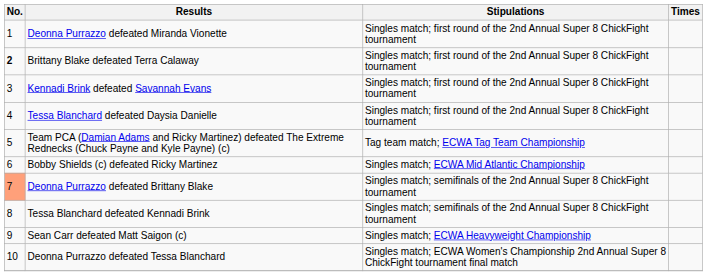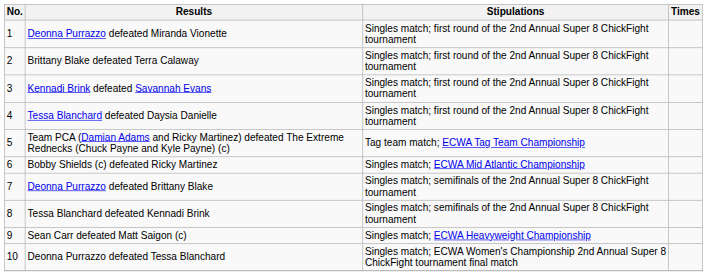Brittany Blake defeated Terra Calaway | No.: bold -> normal
Deonna Purrazzo defeated Brittany Blake | No.: lightsalmon background -> no background
